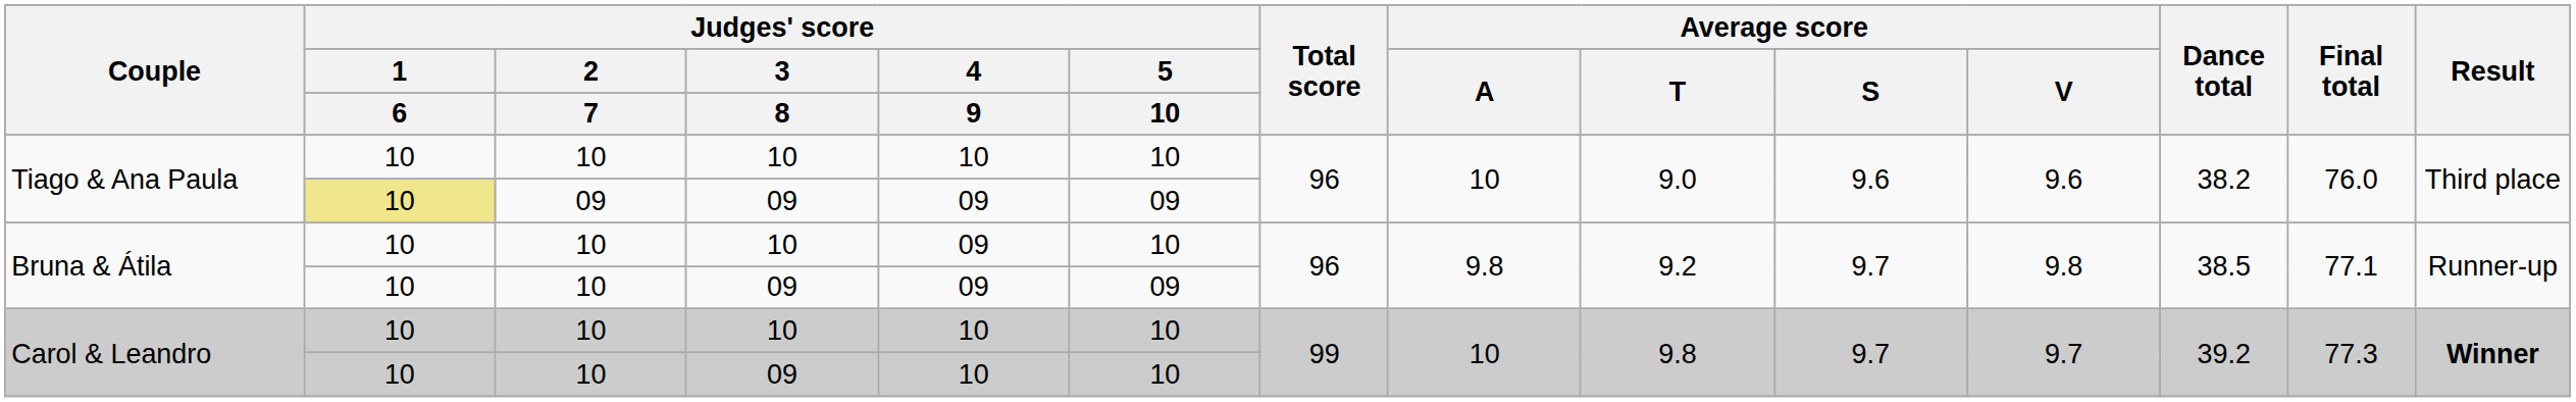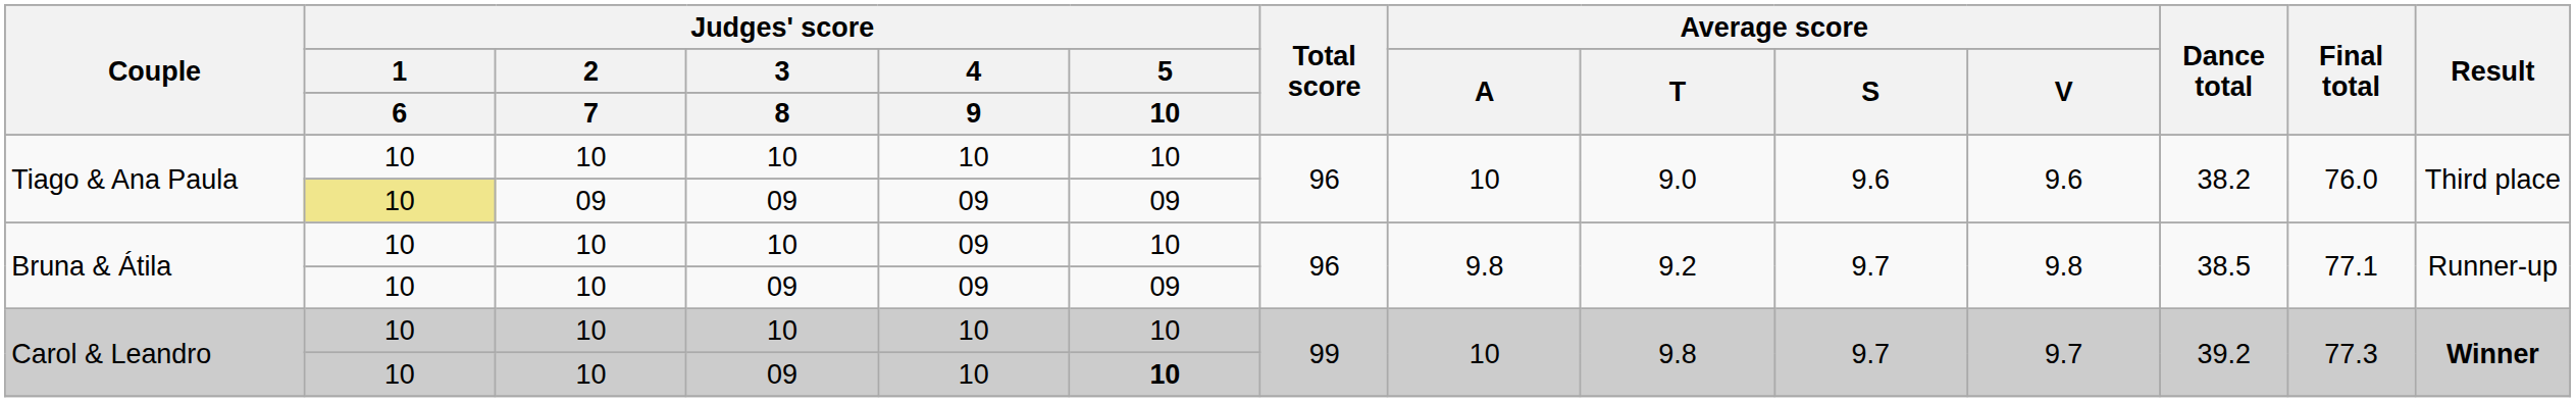Carol & Leandro / 09 | Judges' score / 5 / 10: normal -> bold
